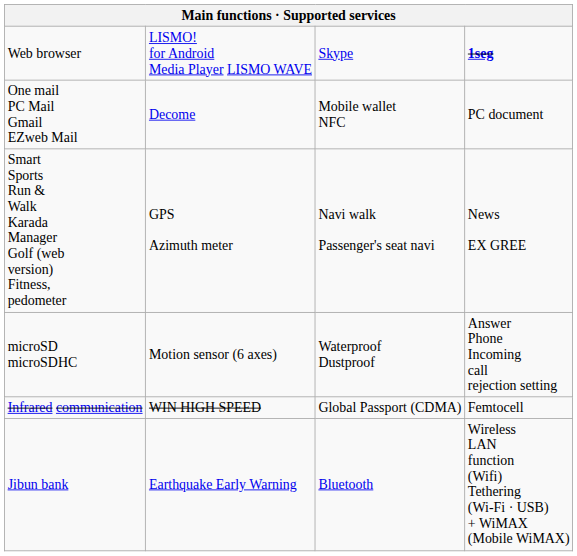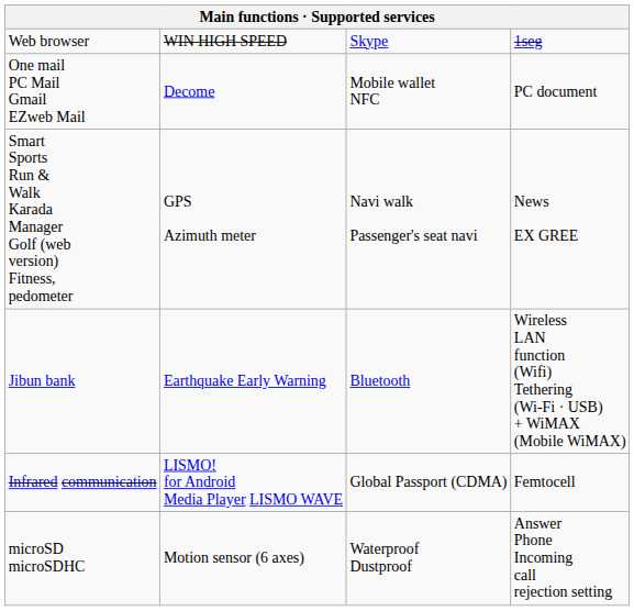Web browser | column 2: LISMO! for Android Media Player LISMO WAVE -> WIN HIGH SPEED
Web browser | column 4: bold -> normal
rows swapped: Jibun bank <-> microSD microSDHC
Infrared communication | column 2: WIN HIGH SPEED -> LISMO! for Android Media Player LISMO WAVE
